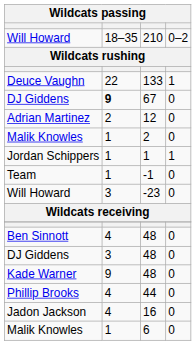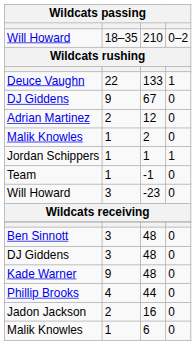67 | column 2: bold -> normal
Ben Sinnott / 48 | column 2: 4 -> 3
16 | column 2: 4 -> 2
